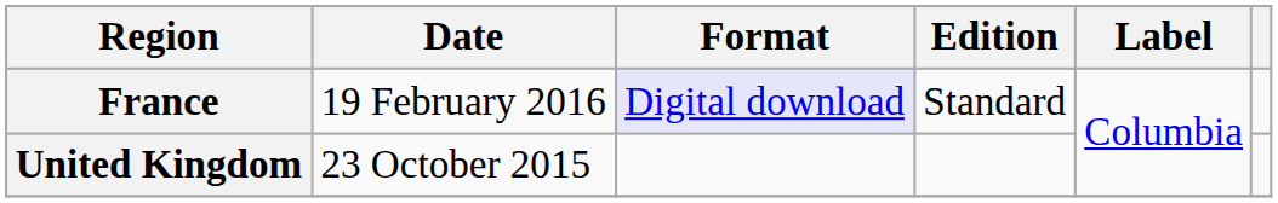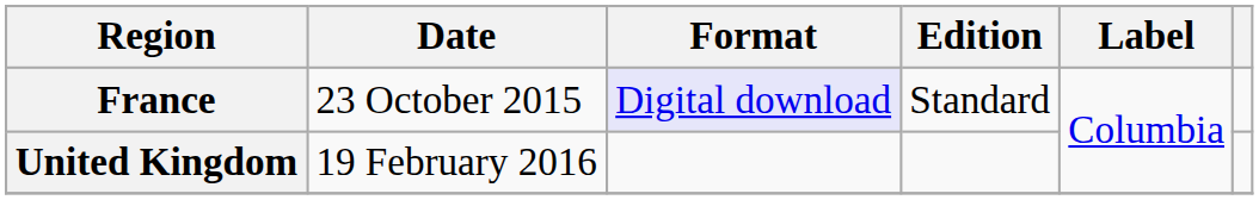France | Date: 19 February 2016 -> 23 October 2015
United Kingdom | Date: 23 October 2015 -> 19 February 2016
